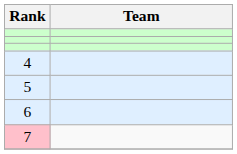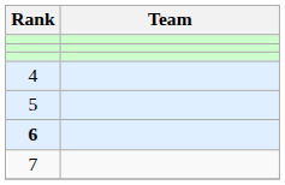row 7 | Rank: normal -> bold
row 8 | Rank: pink background -> no background
